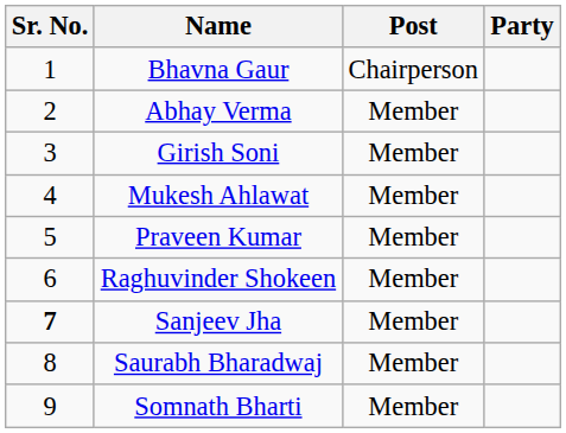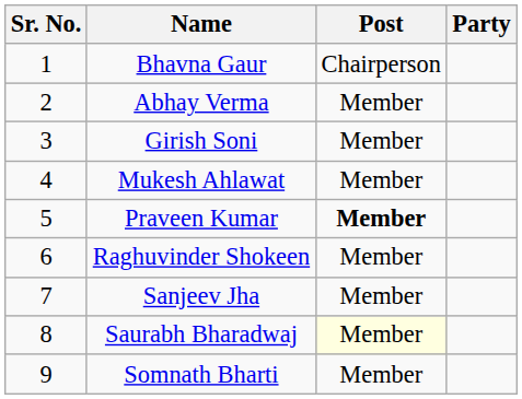Praveen Kumar | Post: normal -> bold
Sanjeev Jha | Sr. No.: bold -> normal
Saurabh Bharadwaj | Post: no background -> lightyellow background
